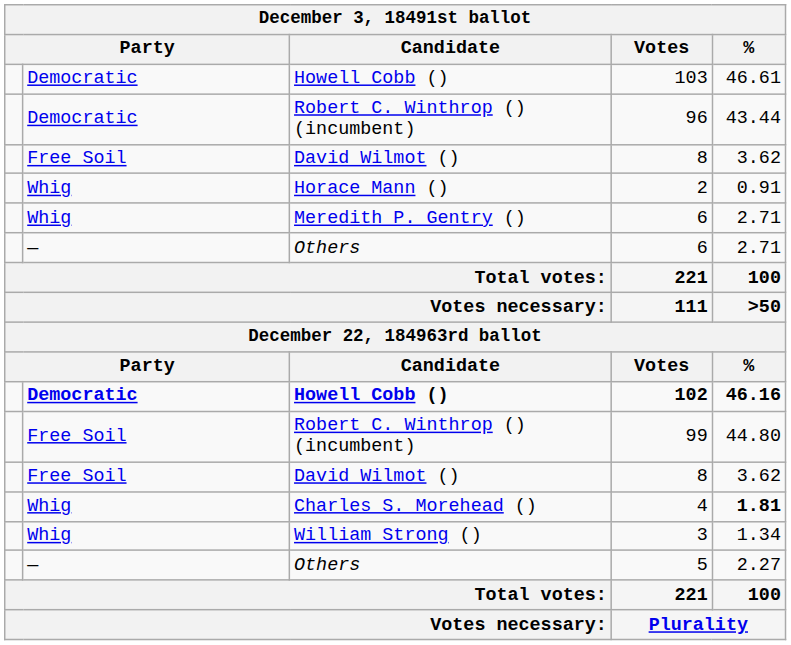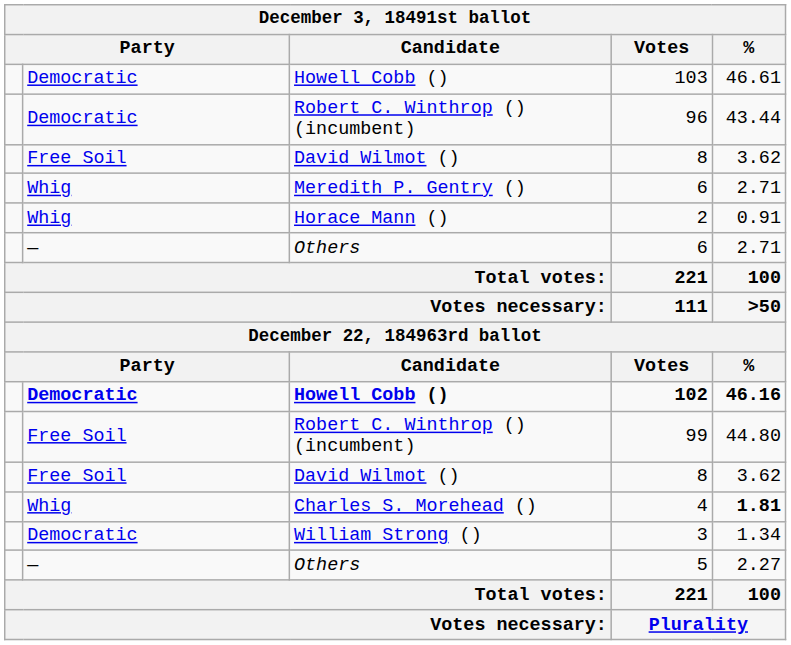rows swapped: Meredith P. Gentry () / 6 <-> 2
3 | column 2: Whig -> Democratic
